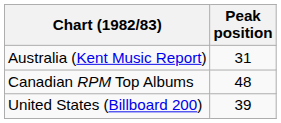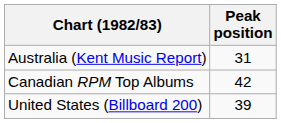Canadian RPM Top Albums | Peak position: 48 -> 42
